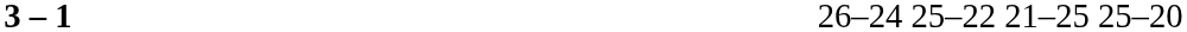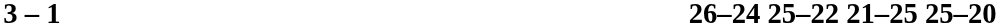row 1 | column 2: normal -> bold
